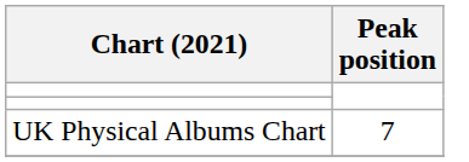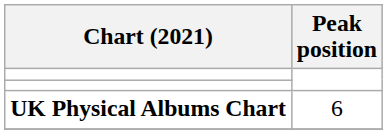row 4 | Chart (2021): normal -> bold
row 4 | Peak position: 7 -> 6
